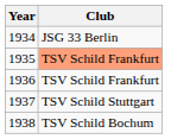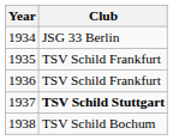1935 | Club: lightsalmon background -> no background
1937 | Club: normal -> bold
